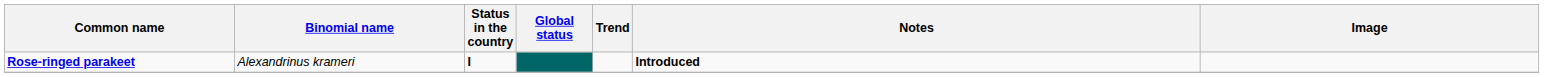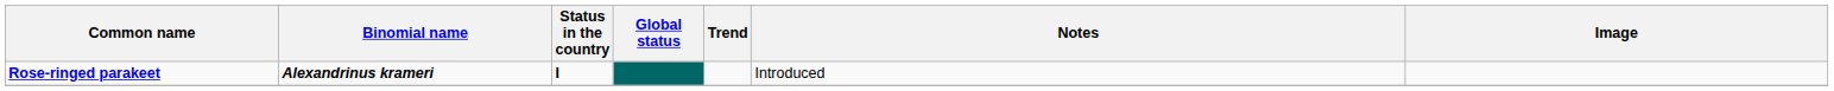Rose-ringed parakeet | Binomial name: normal -> bold
Rose-ringed parakeet | Notes: bold -> normal
